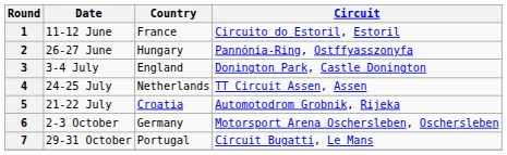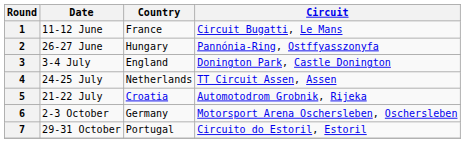1 | Circuit: Circuito do Estoril, Estoril -> Circuit Bugatti, Le Mans
7 | Circuit: Circuit Bugatti, Le Mans -> Circuito do Estoril, Estoril
